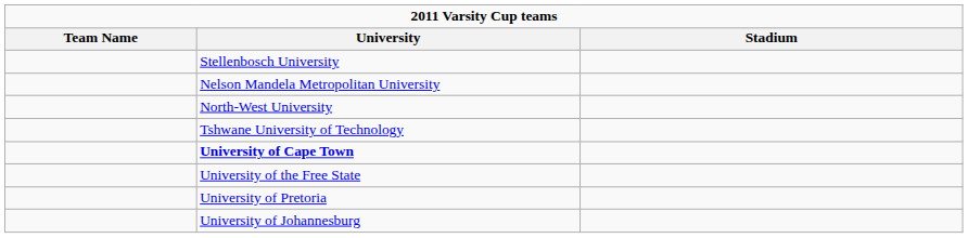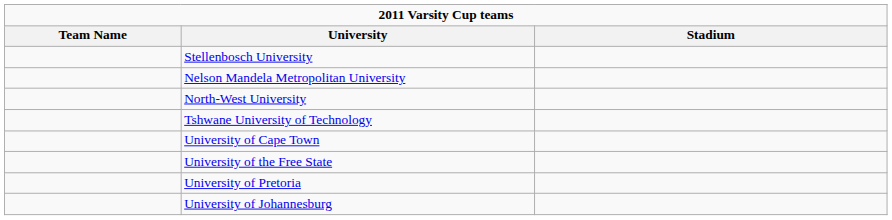University of Cape Town | University: bold -> normal
